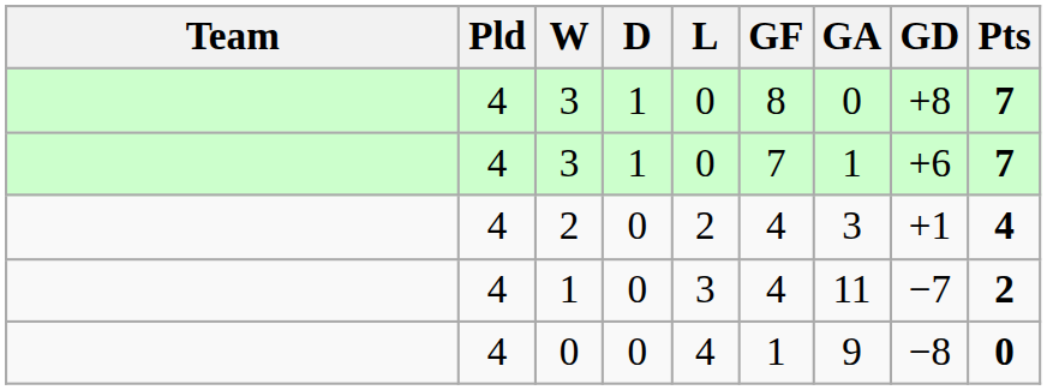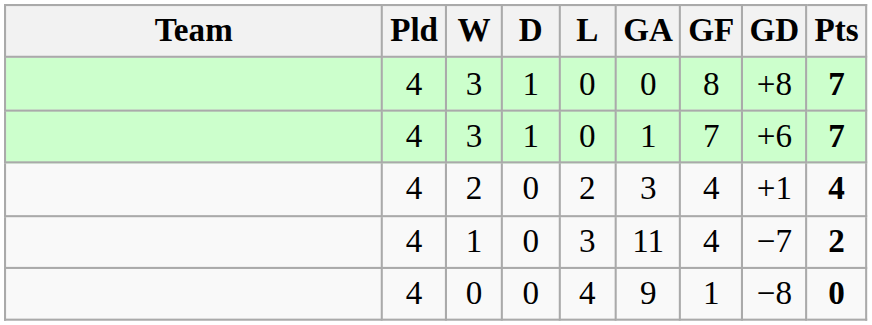columns swapped: GF <-> GA
